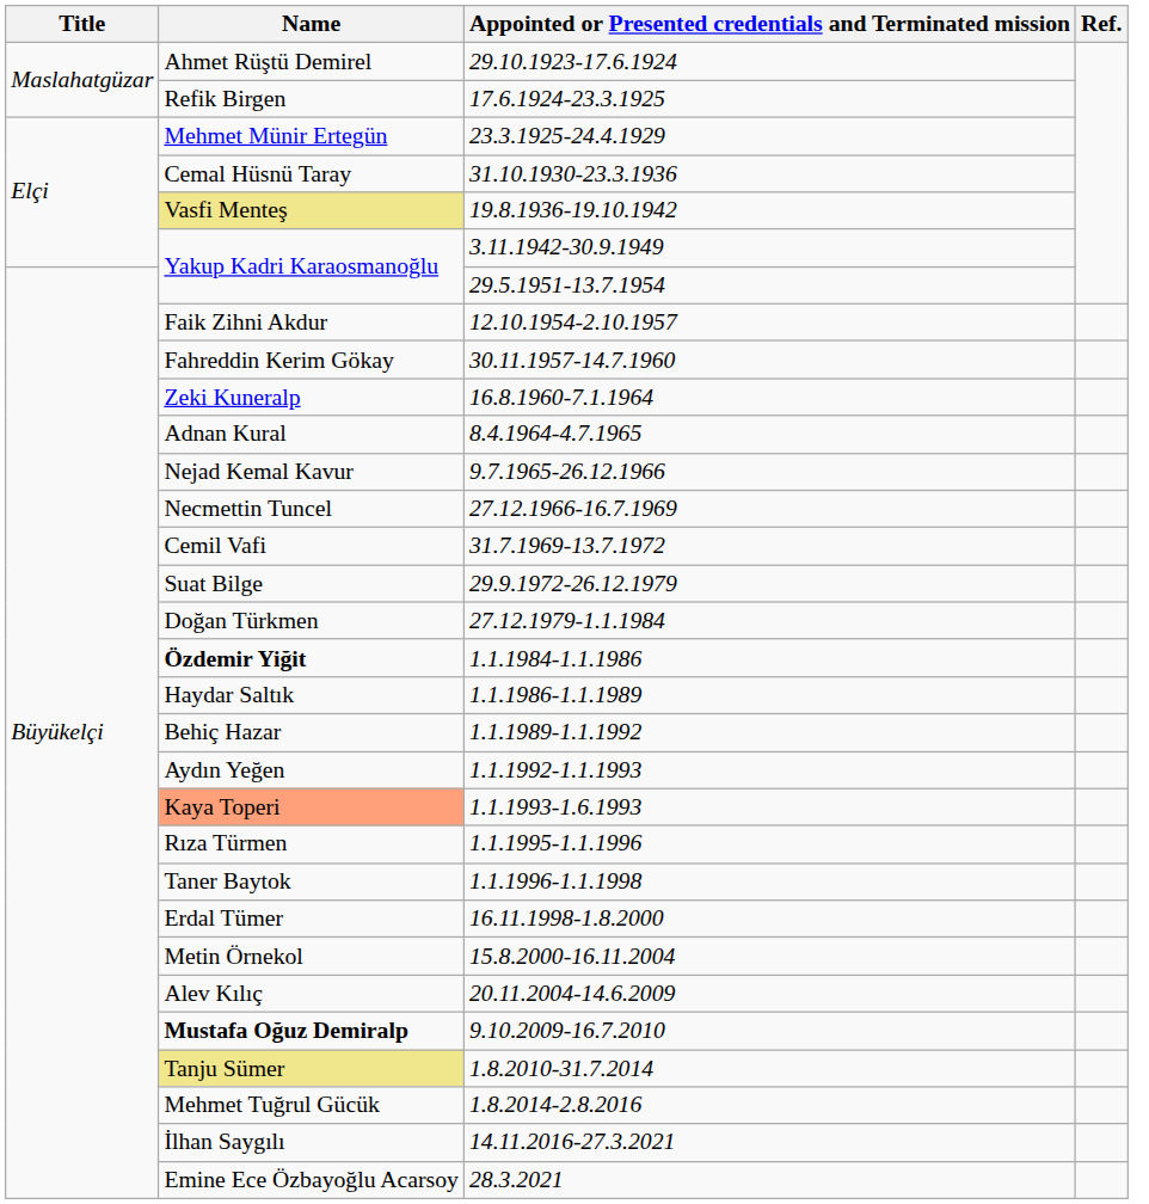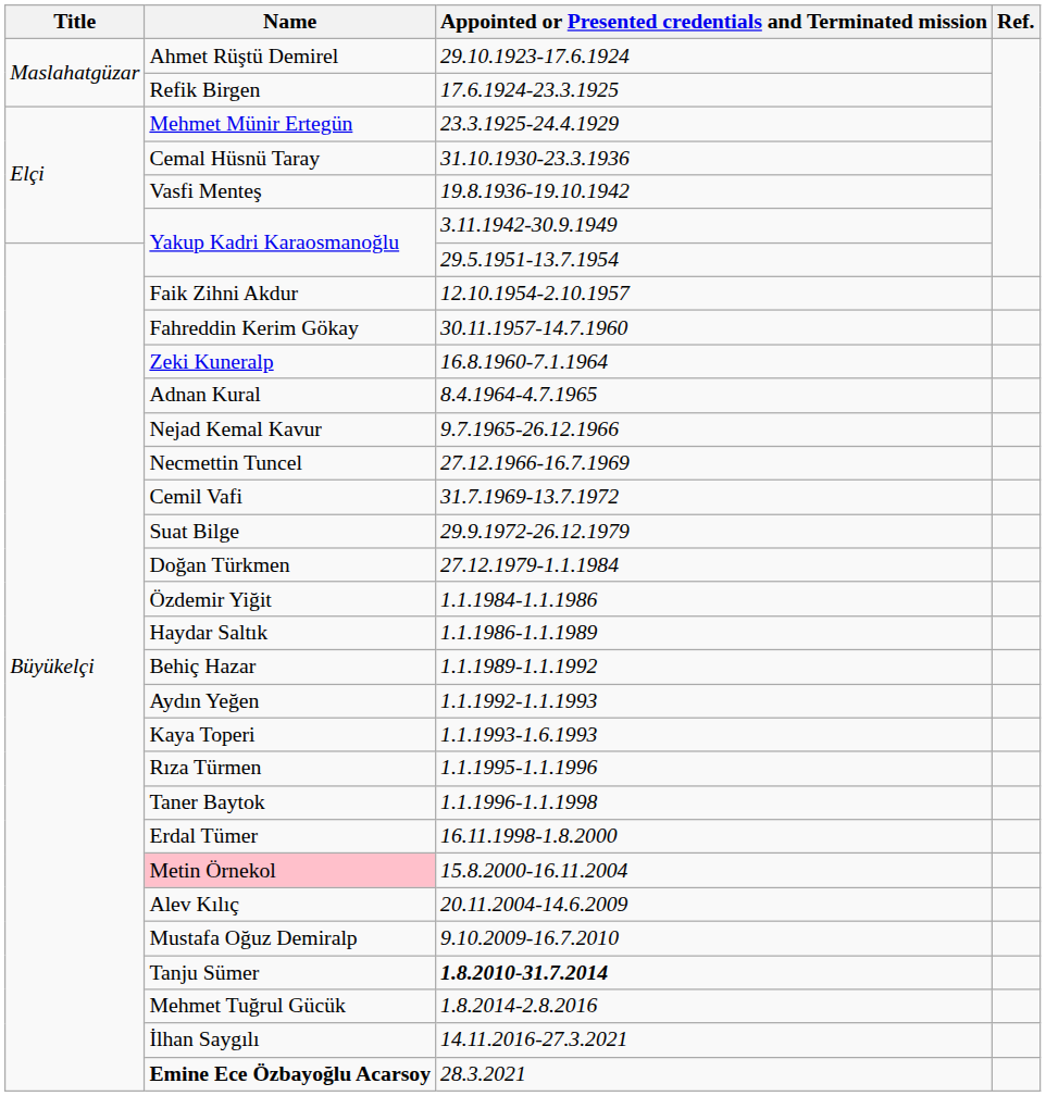Vasfi Menteş | Name: khaki background -> no background
Özdemir Yiğit | Name: bold -> normal
Kaya Toperi | Name: lightsalmon background -> no background
Metin Örnekol | Name: no background -> pink background
Mustafa Oğuz Demiralp | Name: bold -> normal
Tanju Sümer | Name: khaki background -> no background
Tanju Sümer | Appointed or Presented credentials and Terminated mission: normal -> bold
Emine Ece Özbayoğlu Acarsoy | Name: normal -> bold
